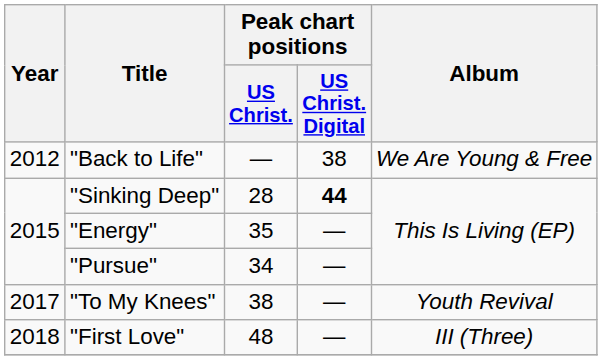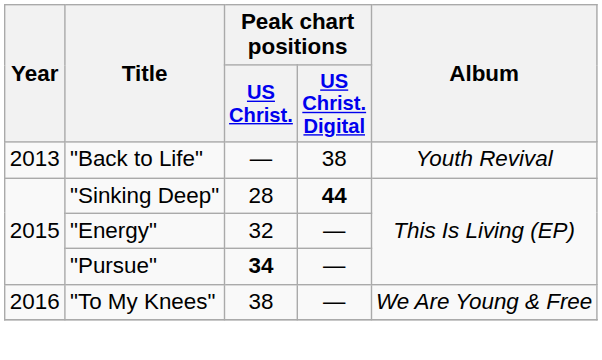"Back to Life" | Year: 2012 -> 2013
"Back to Life" | Album: We Are Young & Free -> Youth Revival
"Energy" | Peak chart positions / US Christ.: 35 -> 32
"Pursue" | Peak chart positions / US Christ.: normal -> bold
"To My Knees" | Year: 2017 -> 2016
"To My Knees" | Album: Youth Revival -> We Are Young & Free
- row: 2018 | "First Love" | 48 | — | III (Three)
